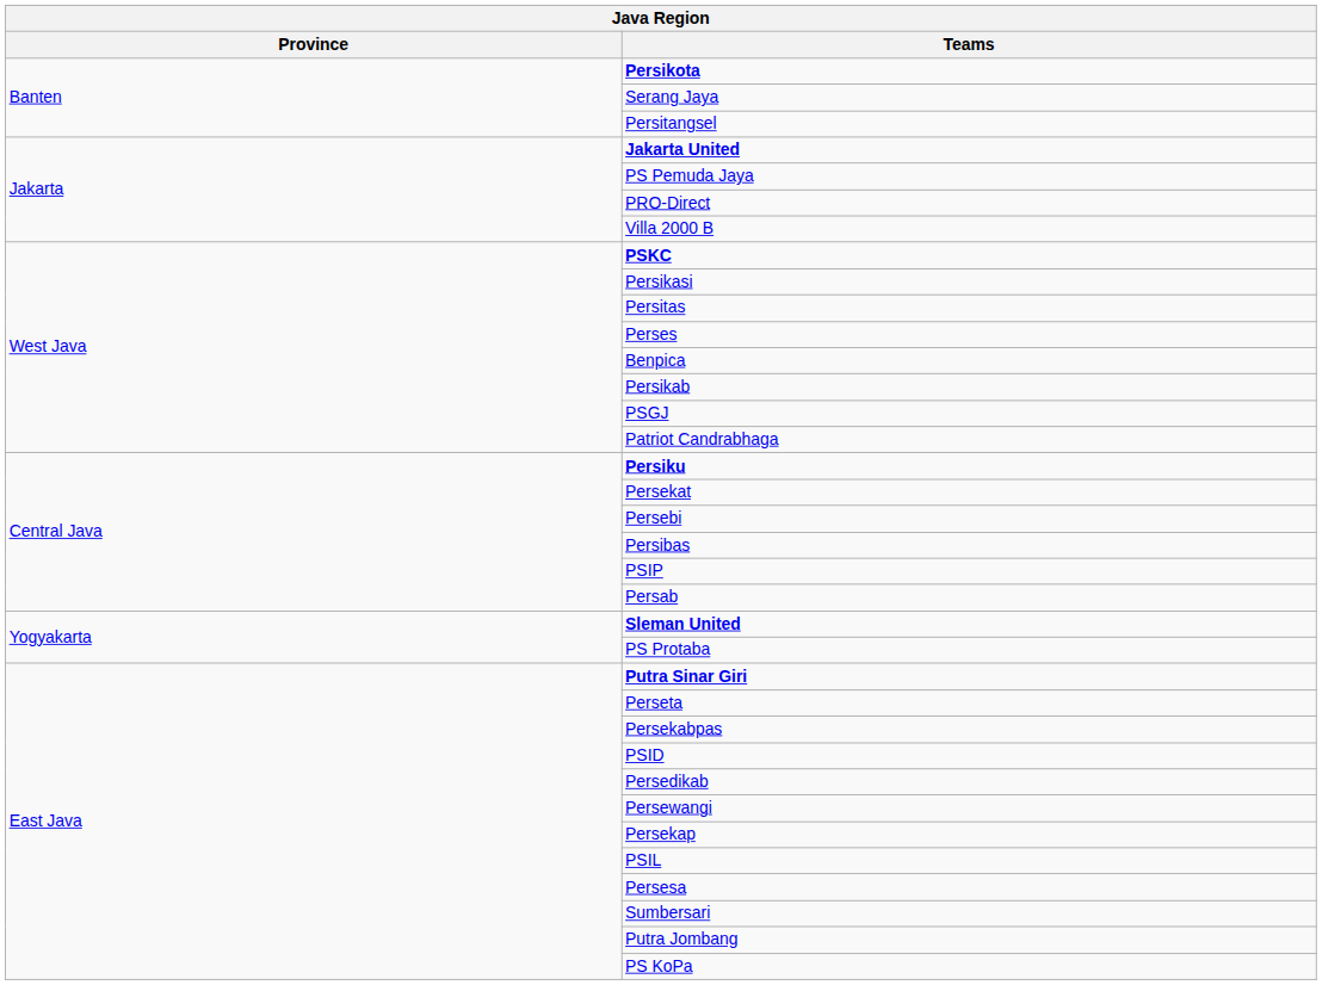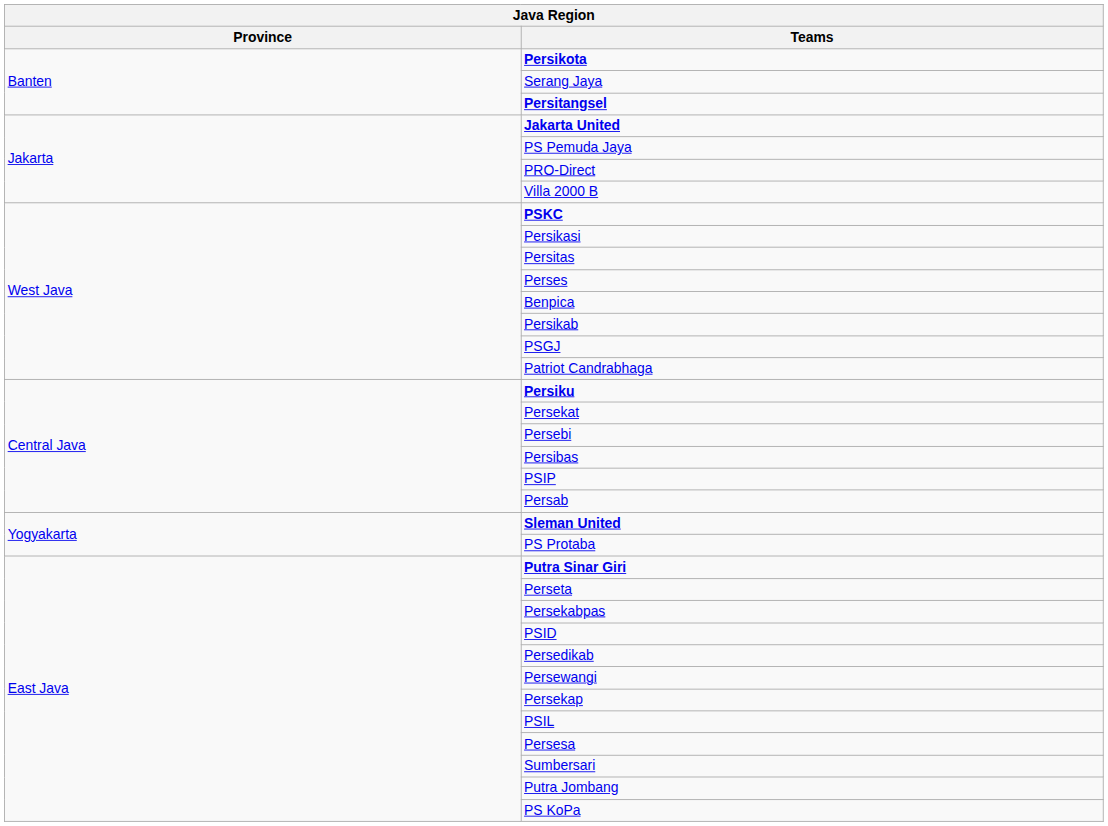Persitangsel | Teams: normal -> bold
